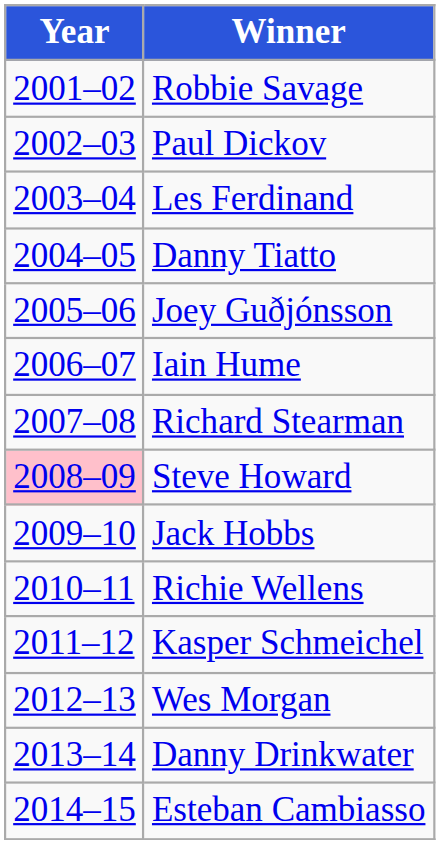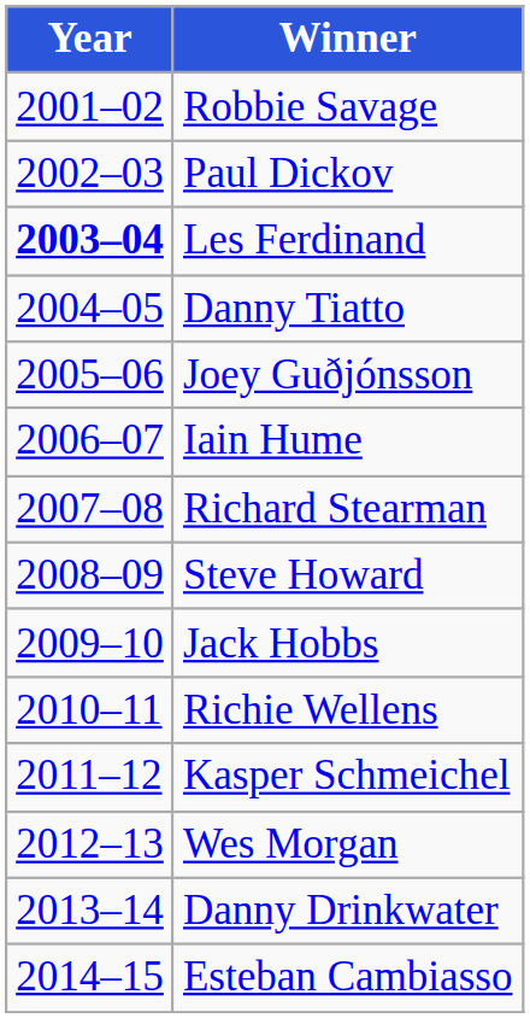Les Ferdinand | Year: normal -> bold
Steve Howard | Year: pink background -> no background
